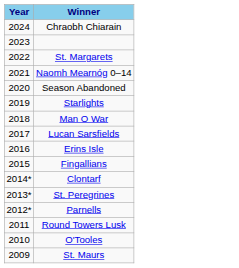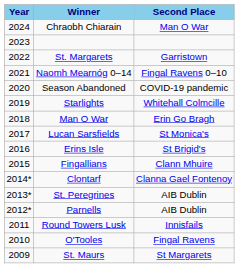+ column: Second Place | Man O War | Garristown | Fingal Ravens 0–10 | COVID-19 pandemic | Whitehall Colmcille | Erin Go Bragh | St Monica's | St Brigid's | Clann Mhuire | Clanna Gael Fontenoy | AIB Dublin | AIB Dublin | Innisfails | Fingal Ravens | St Margarets
